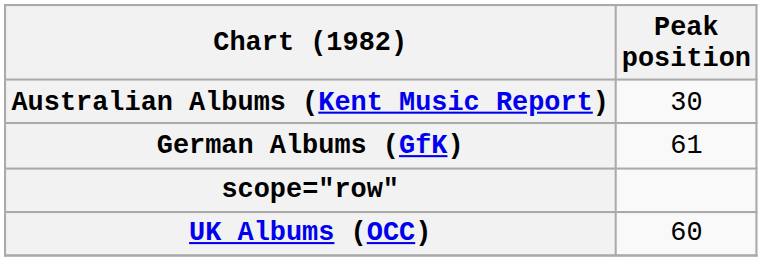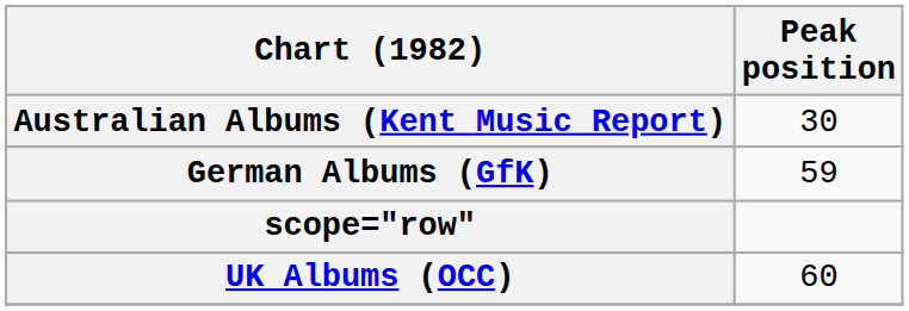German Albums (GfK) | Peak position: 61 -> 59
